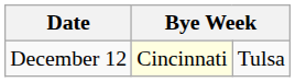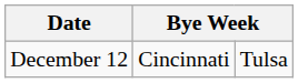December 12 | column 2: lightyellow background -> no background
